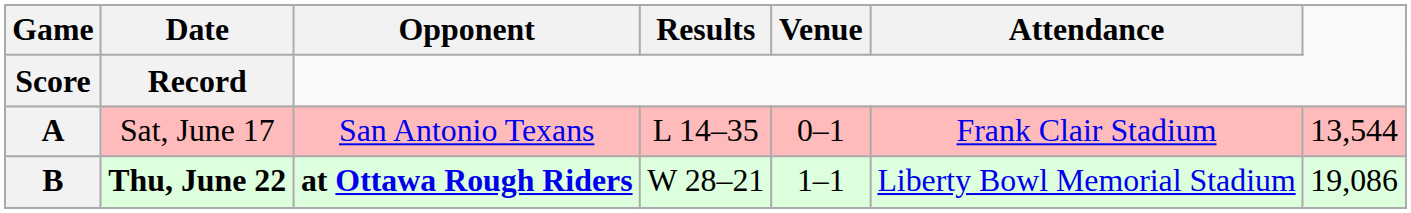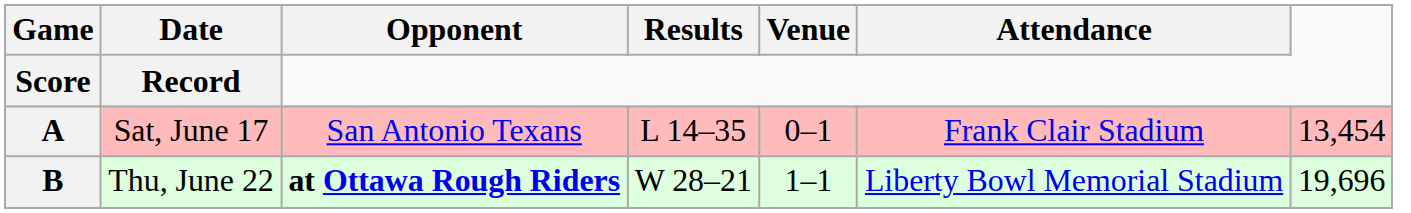A | column 7: 13,544 -> 13,454
B | Date / Record: bold -> normal
B | column 7: 19,086 -> 19,696
